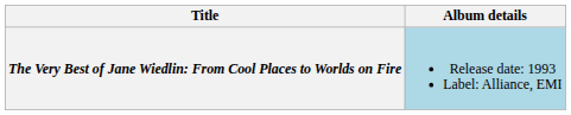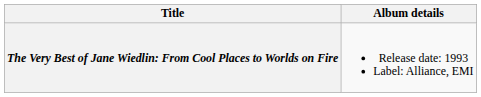row 2 | Album details: lightblue background -> no background
